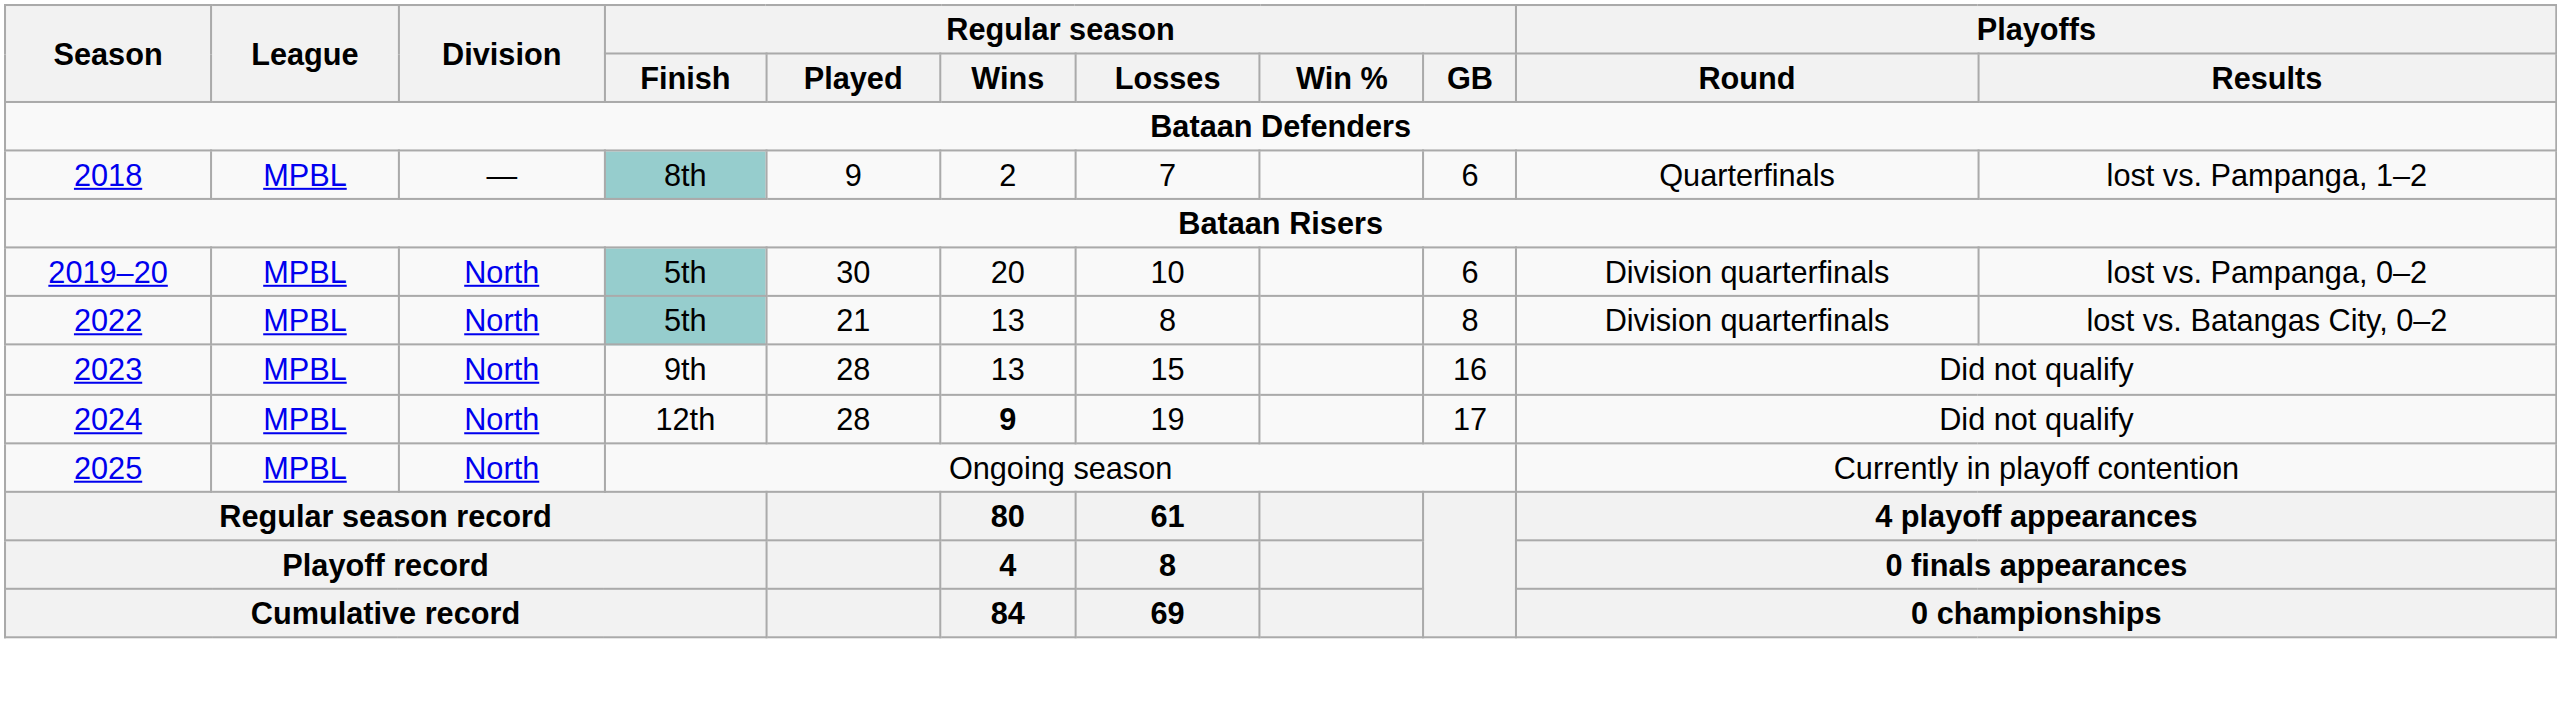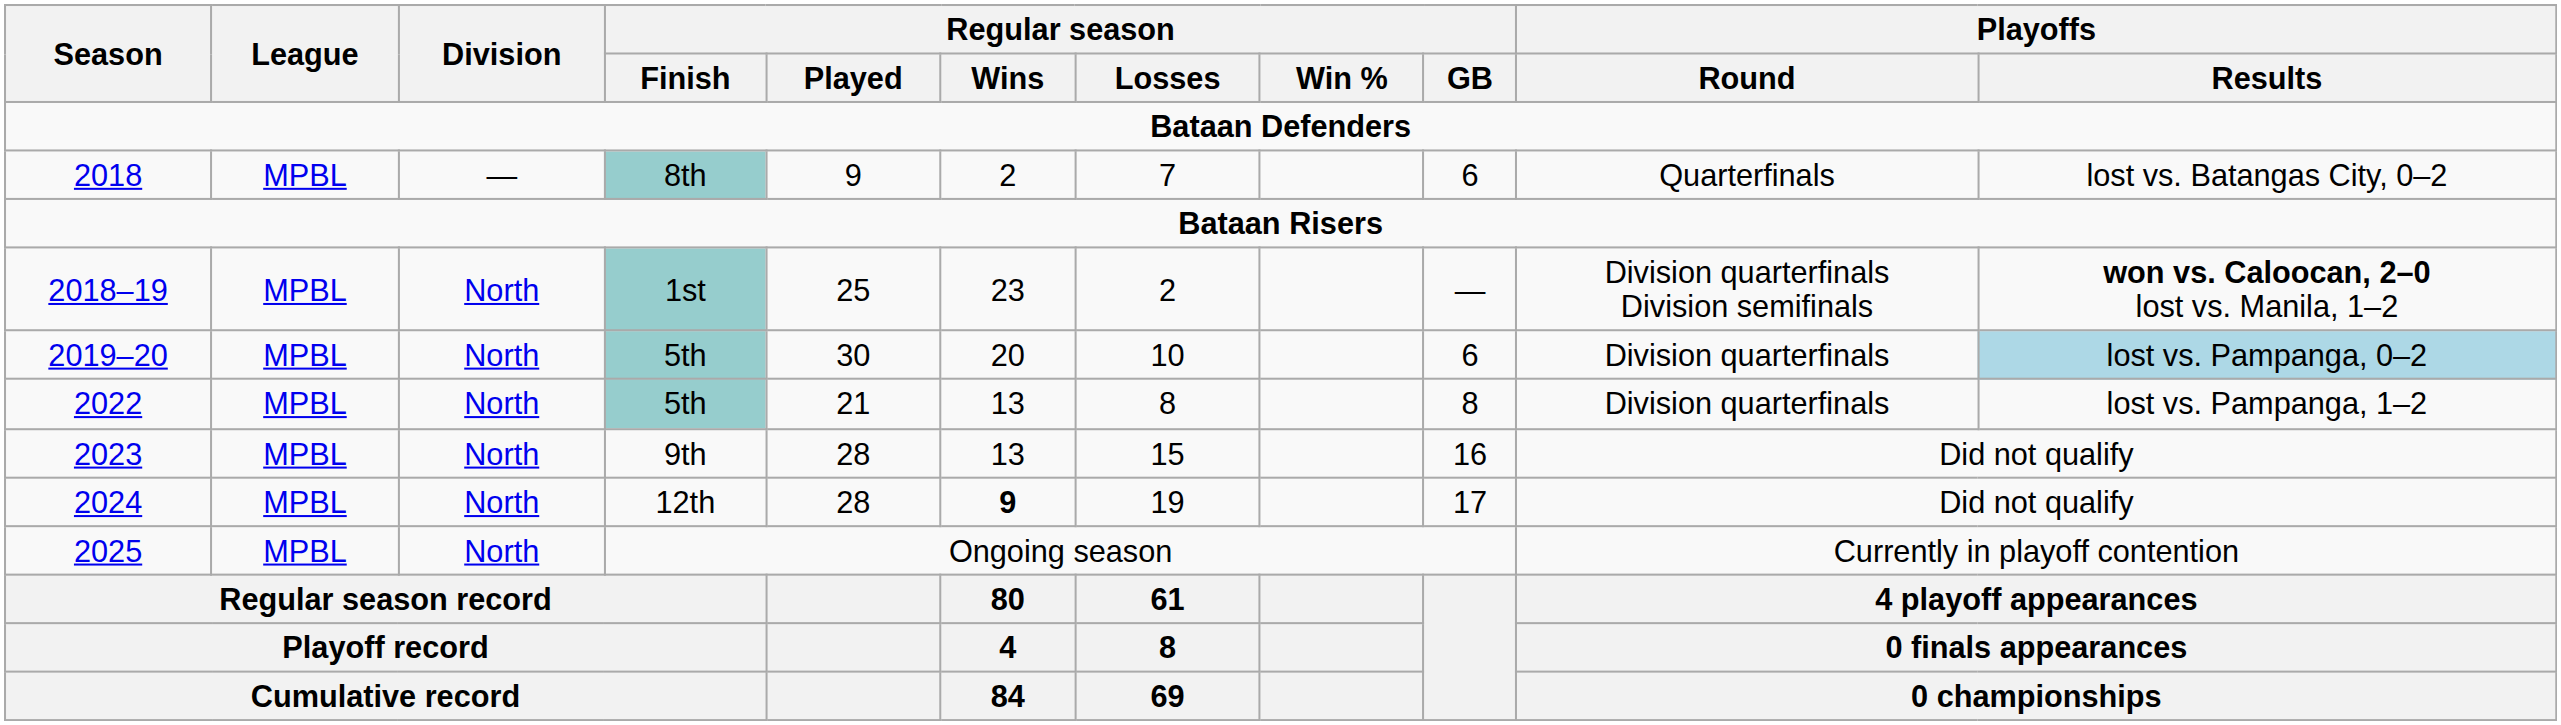2018 | Playoffs / Results: lost vs. Pampanga, 1–2 -> lost vs. Batangas City, 0–2
+ row: 2018–19 | MPBL | North | 1st | 25 | 23 | 2 | — | Division quarterfinals Division semifinals | won vs. Caloocan, 2–0 lost vs. Manila, 1–2
2019–20 | Playoffs / Results: no background -> lightblue background
2022 | Playoffs / Results: lost vs. Batangas City, 0–2 -> lost vs. Pampanga, 1–2
